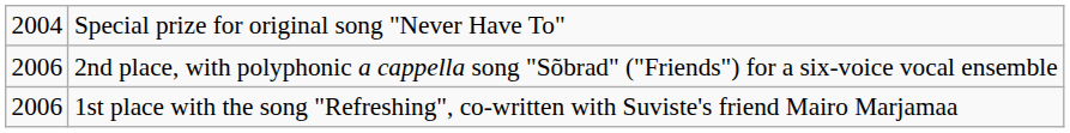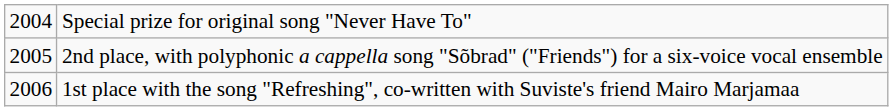row 2 | column 1: 2006 -> 2005
